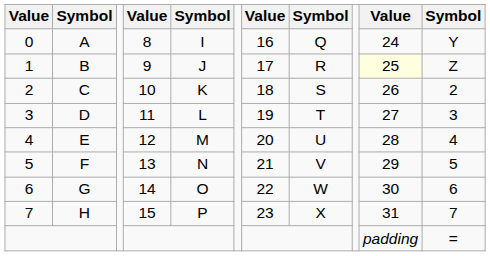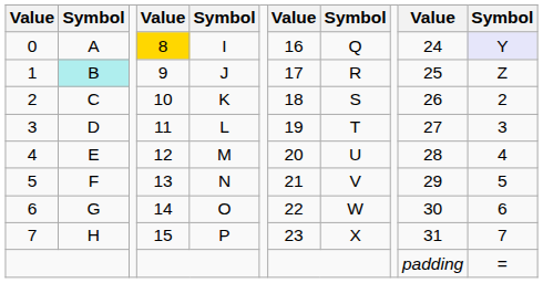0 | column 4: no background -> gold background
0 | column 11: no background -> lavender background
1 | column 2: no background -> paleturquoise background
1 | column 10: lightyellow background -> no background
